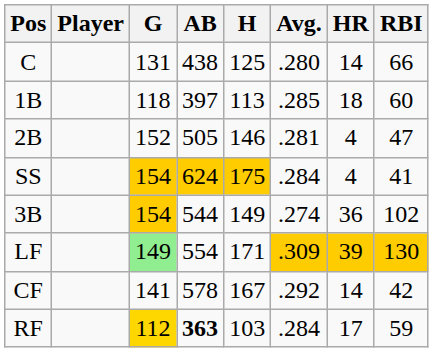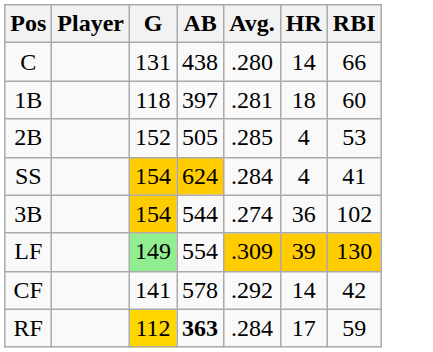- column: H | 125 | 113 | 146 | 175 | 149 | 171 | 167 | 103
1B | Avg.: .285 -> .281
2B | Avg.: .281 -> .285
2B | RBI: 47 -> 53
